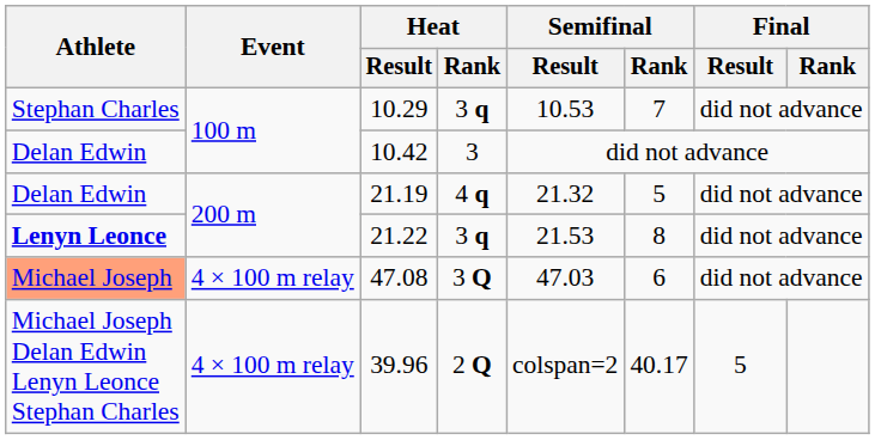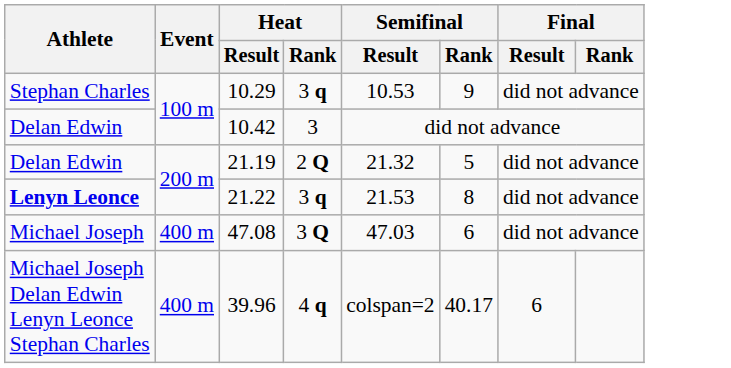10.29 | Semifinal / Rank: 7 -> 9
21.19 | Heat / Rank: 4 q -> 2 Q
47.08 | Athlete: lightsalmon background -> no background
47.08 | Event: 4 × 100 m relay -> 400 m
39.96 | Event: 4 × 100 m relay -> 400 m
39.96 | Heat / Rank: 2 Q -> 4 q
39.96 | Final / Result: 5 -> 6
